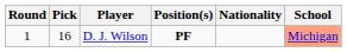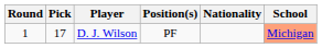D. J. Wilson | Pick: 16 -> 17
D. J. Wilson | Position(s): bold -> normal
